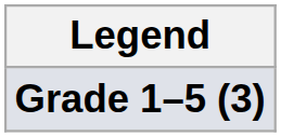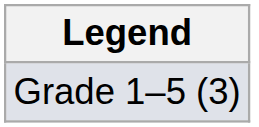row 2 | column 1: bold -> normal
